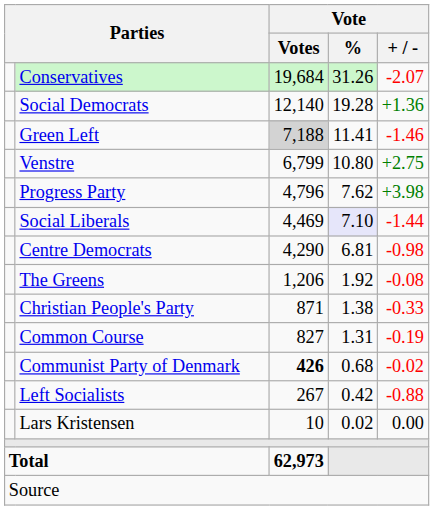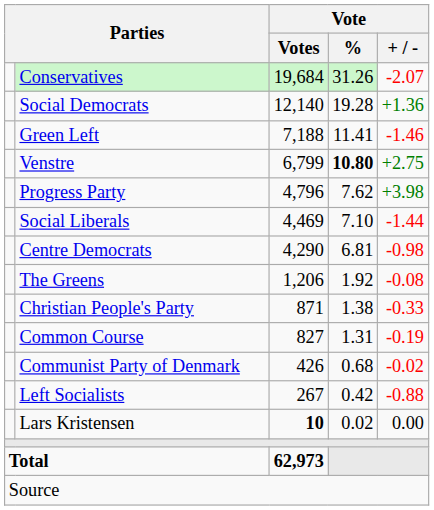Green Left | Vote / Votes: lightgrey background -> no background
Venstre | Vote / %: normal -> bold
Social Liberals | Vote / %: lavender background -> no background
Communist Party of Denmark | Vote / Votes: bold -> normal
Lars Kristensen | Vote / Votes: normal -> bold
